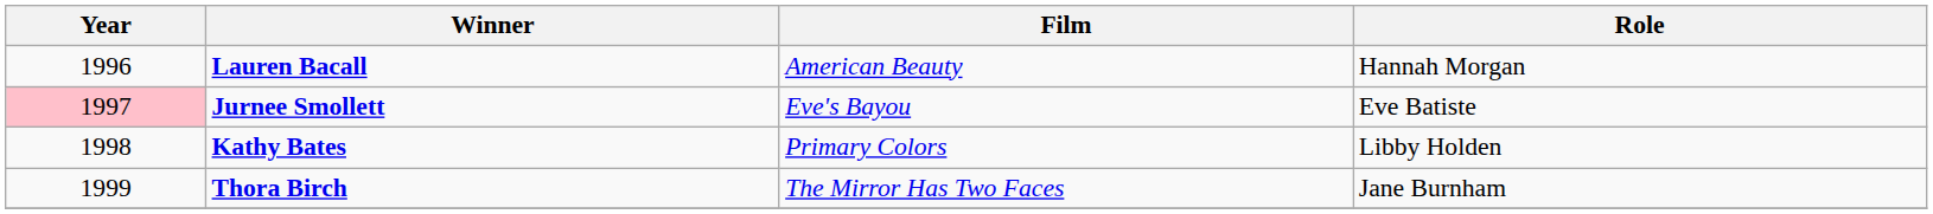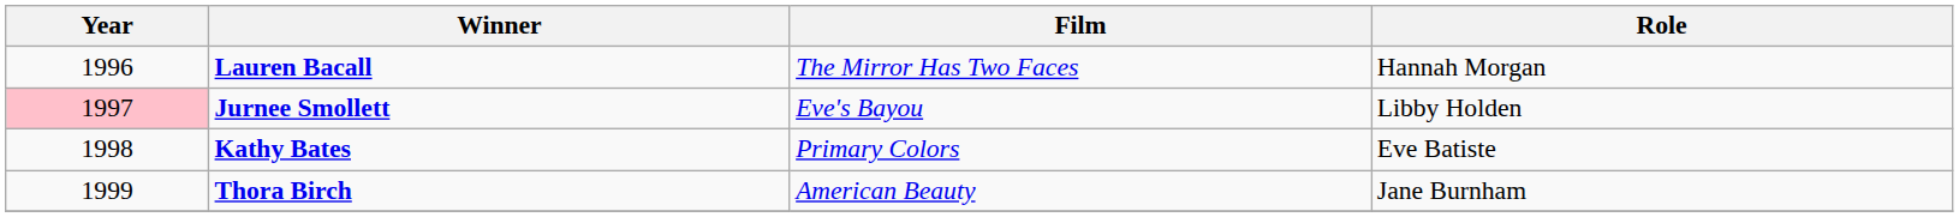Lauren Bacall | Film: American Beauty -> The Mirror Has Two Faces
Jurnee Smollett | Role: Eve Batiste -> Libby Holden
Kathy Bates | Role: Libby Holden -> Eve Batiste
Thora Birch | Film: The Mirror Has Two Faces -> American Beauty
